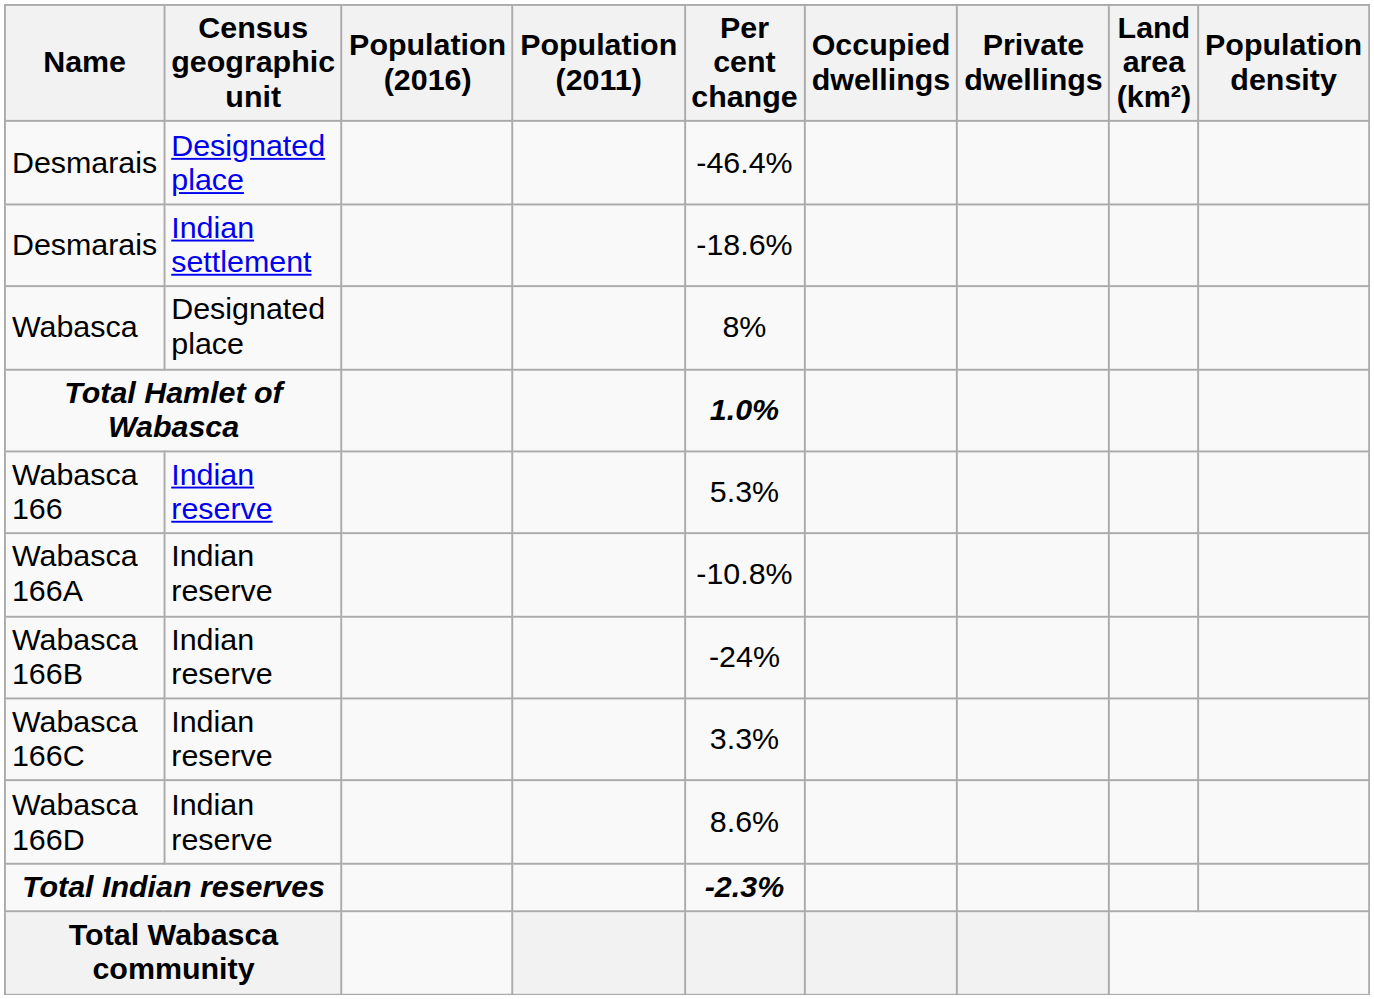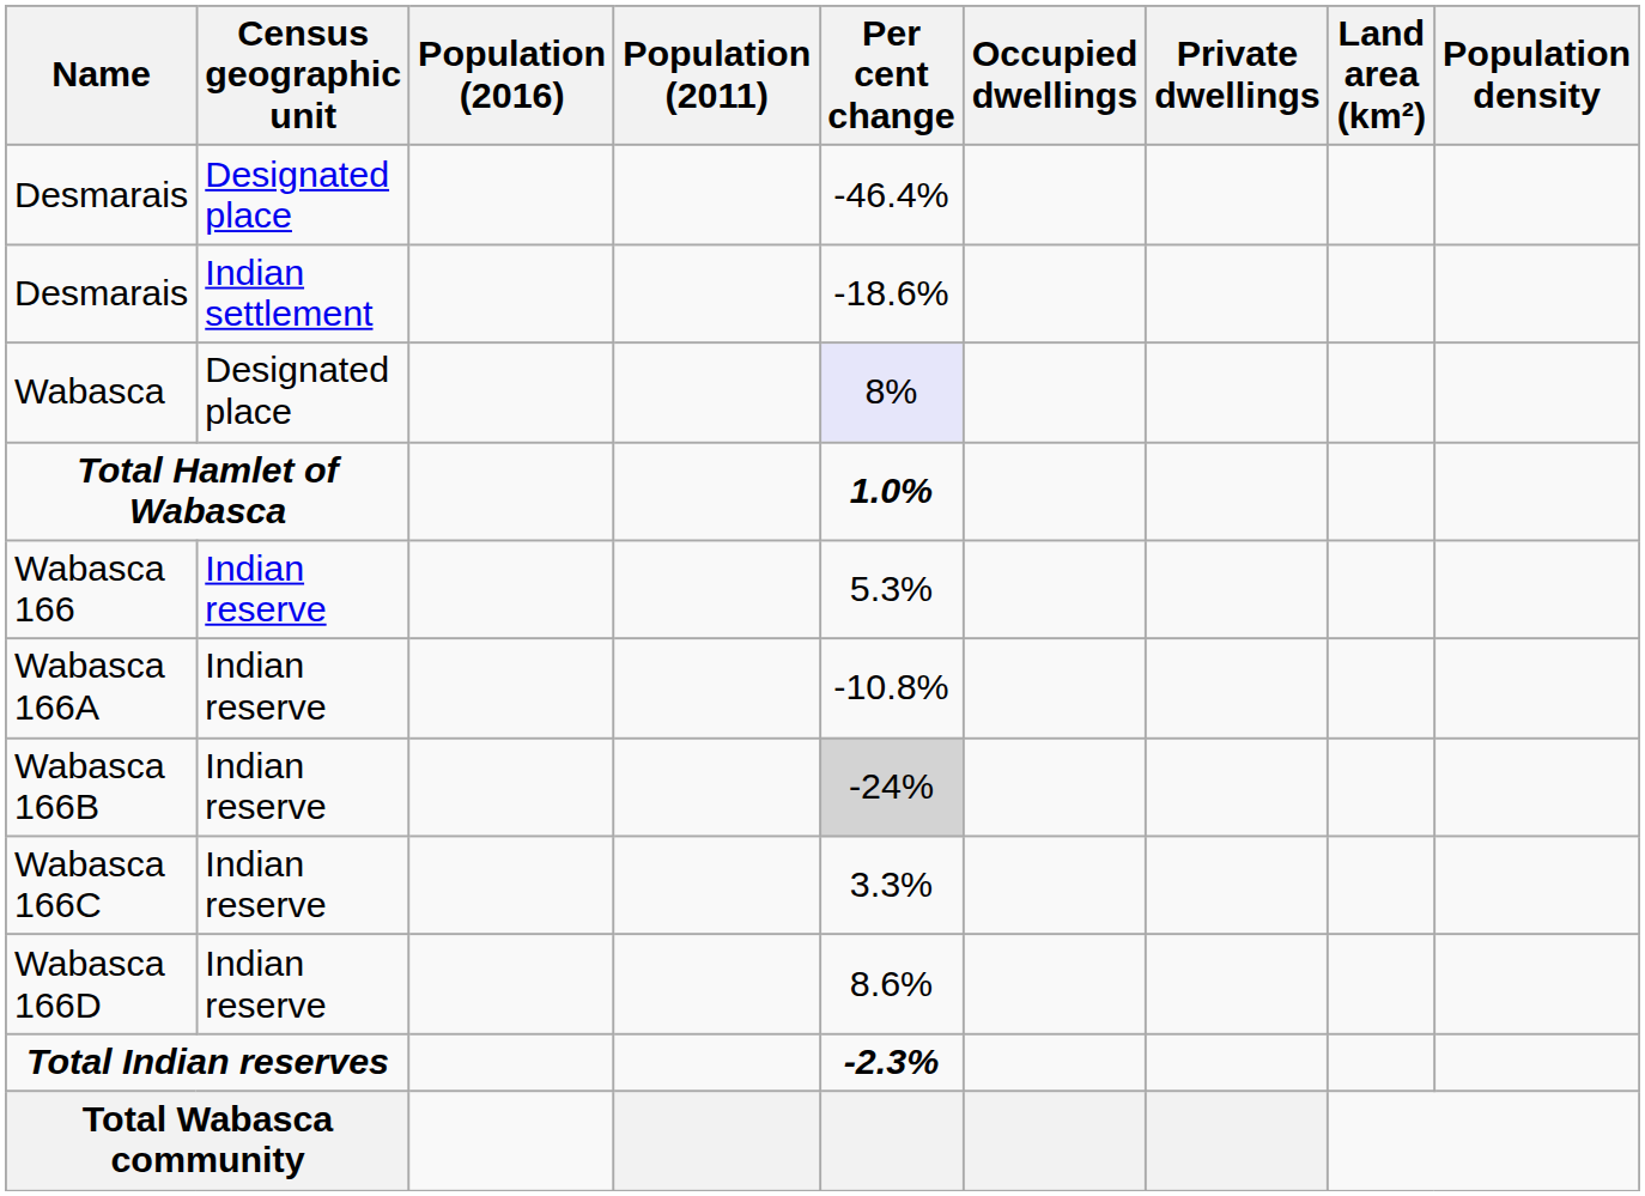Wabasca | Per cent change: no background -> lavender background
Wabasca 166B | Per cent change: no background -> lightgrey background
